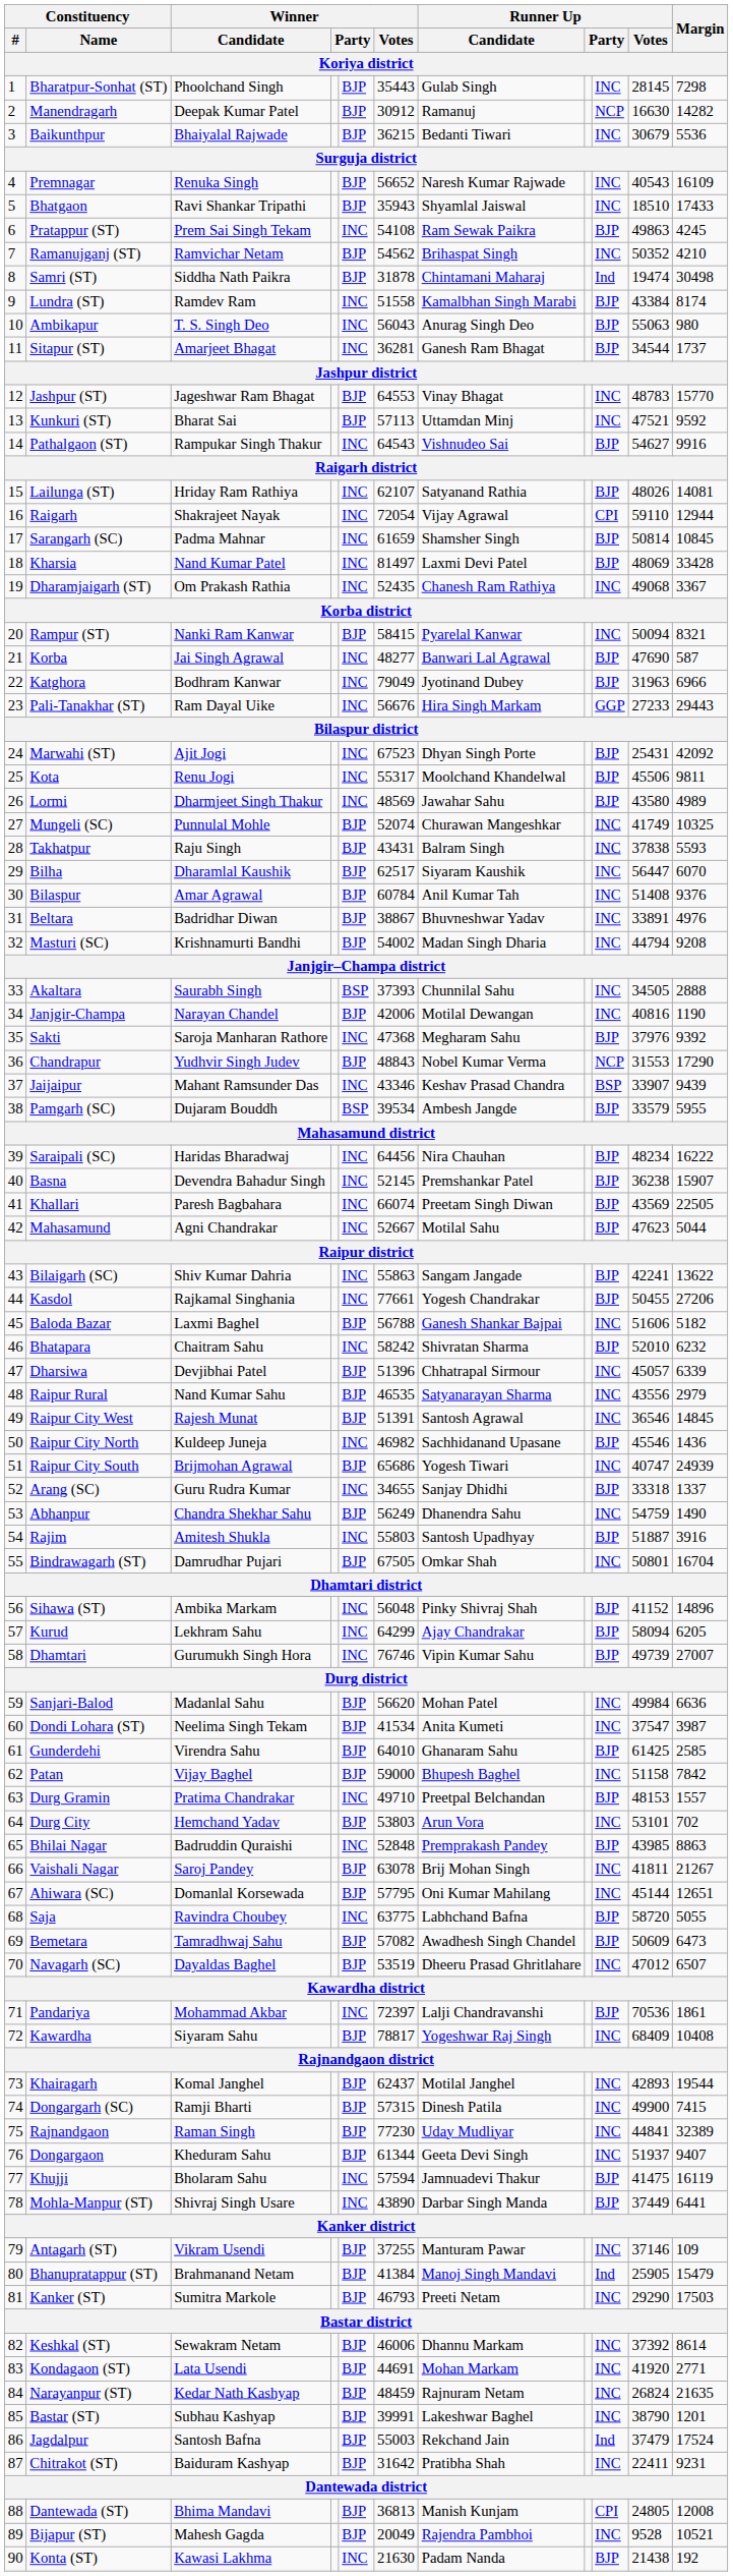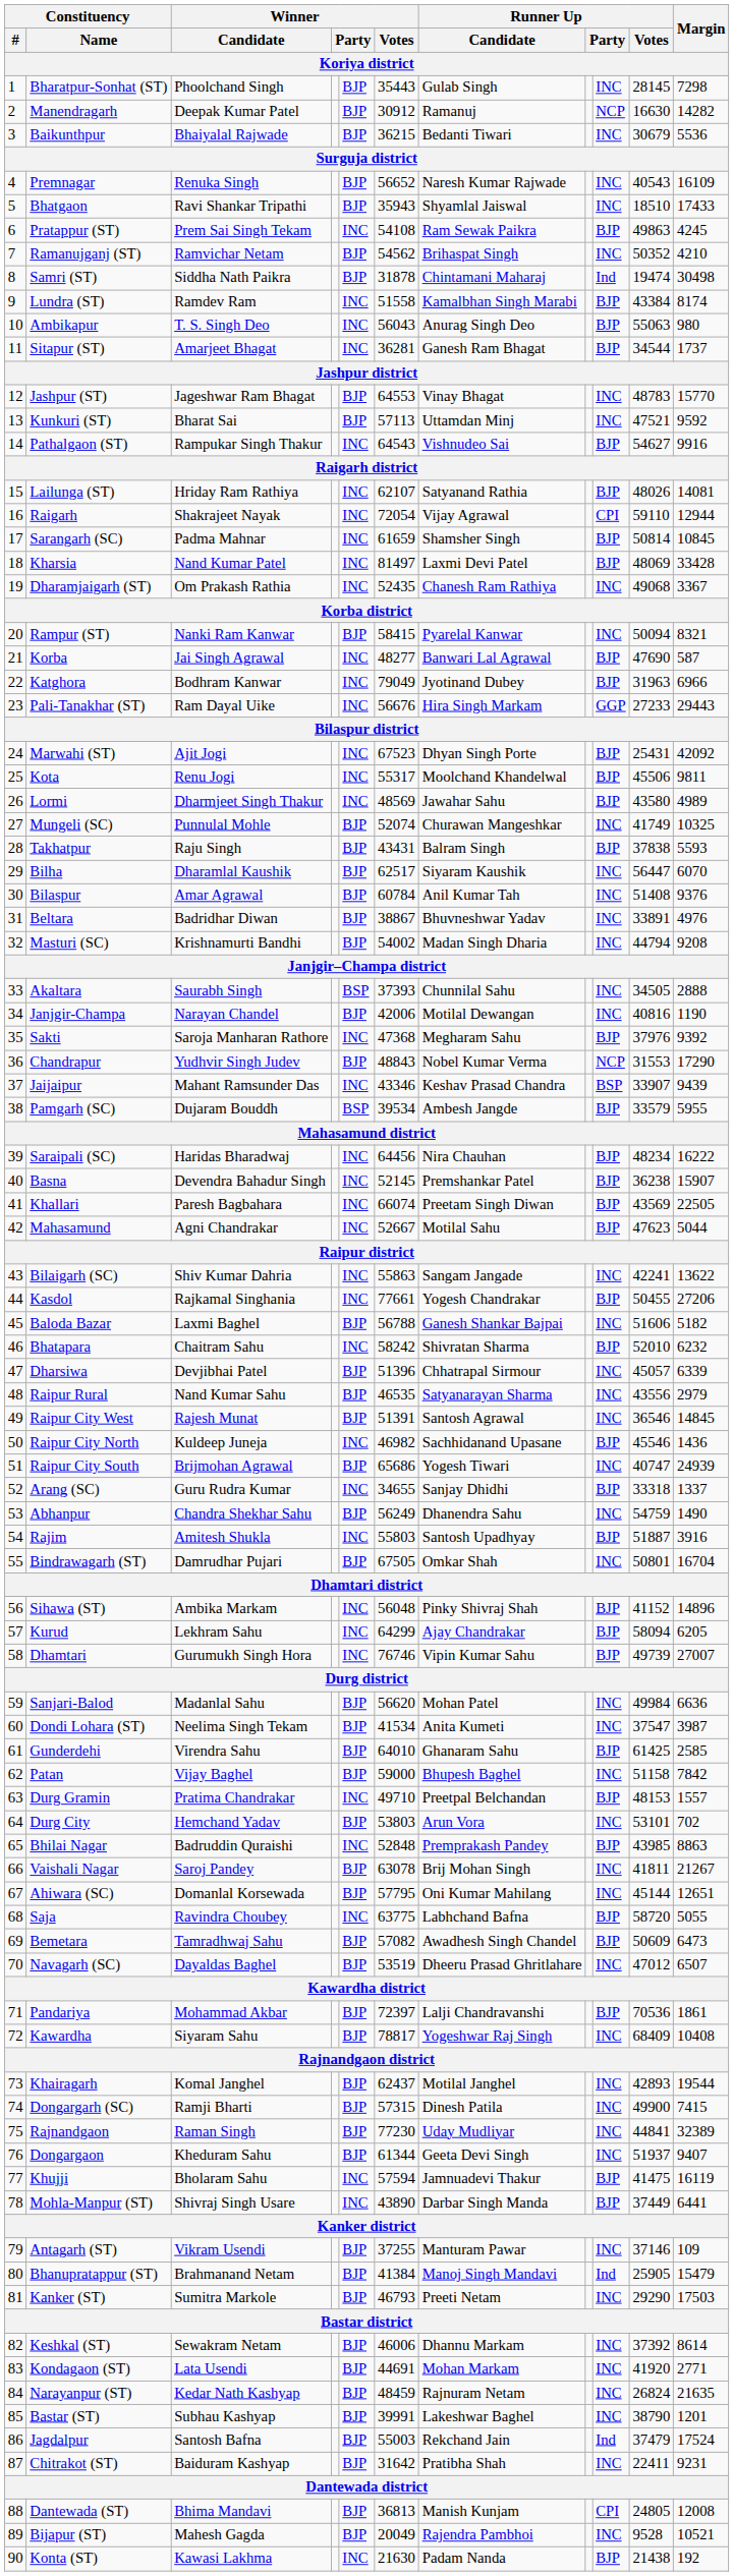Takhatpur | column 9: INC -> BJP
Bilaigarh (SC) | column 9: BJP -> INC
Pandariya | column 5: INC -> BJP
